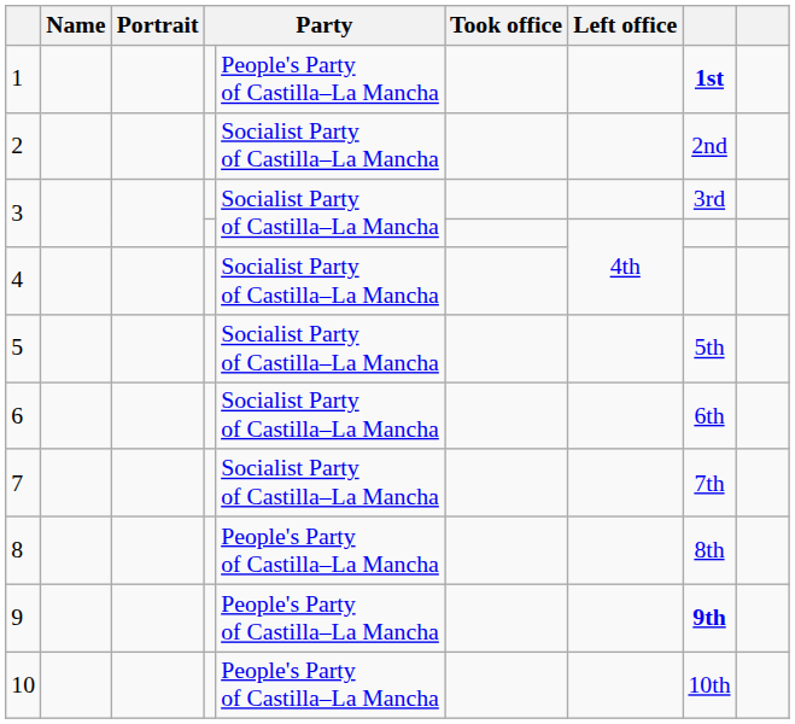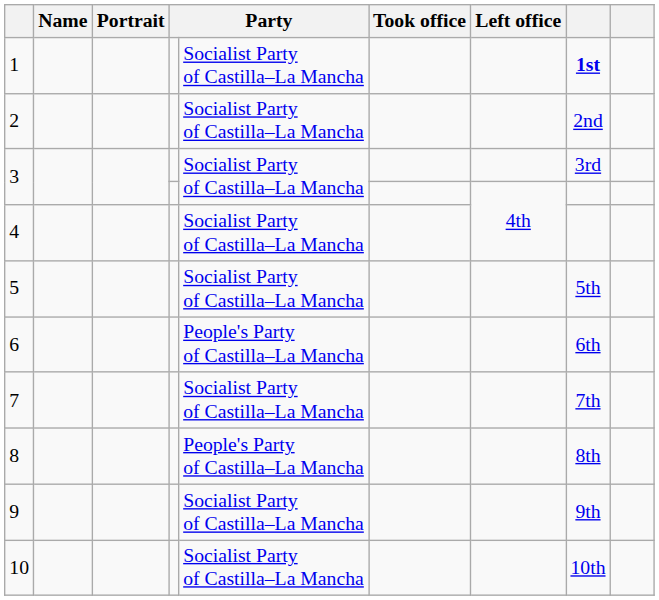1 | column 5: People's Party of Castilla–La Mancha -> Socialist Party of Castilla–La Mancha
6 | column 5: Socialist Party of Castilla–La Mancha -> People's Party of Castilla–La Mancha
9 | column 5: People's Party of Castilla–La Mancha -> Socialist Party of Castilla–La Mancha
9 | column 8: bold -> normal
10 | column 5: People's Party of Castilla–La Mancha -> Socialist Party of Castilla–La Mancha
